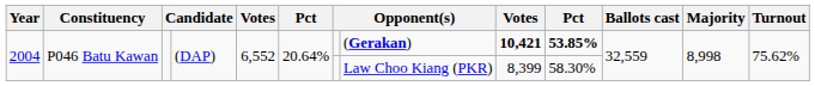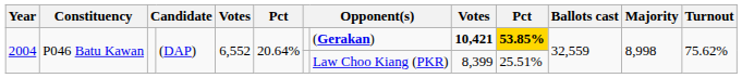row 2 | column 10: no background -> gold background
row 3 | column 10: 58.30% -> 25.51%
